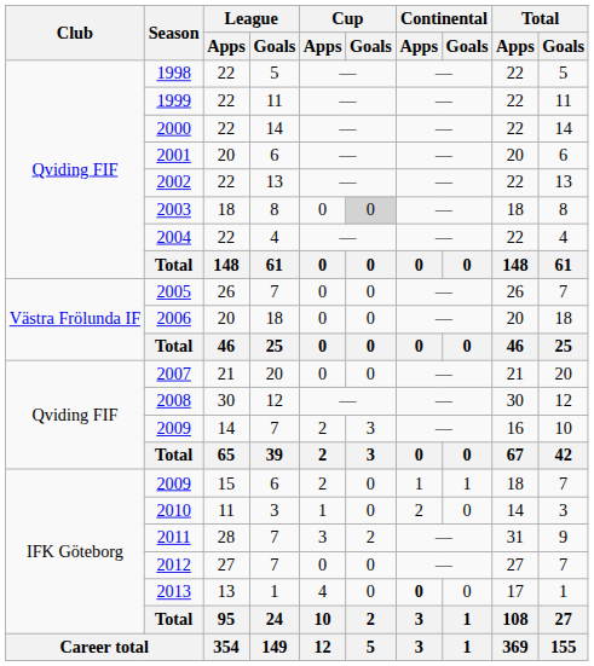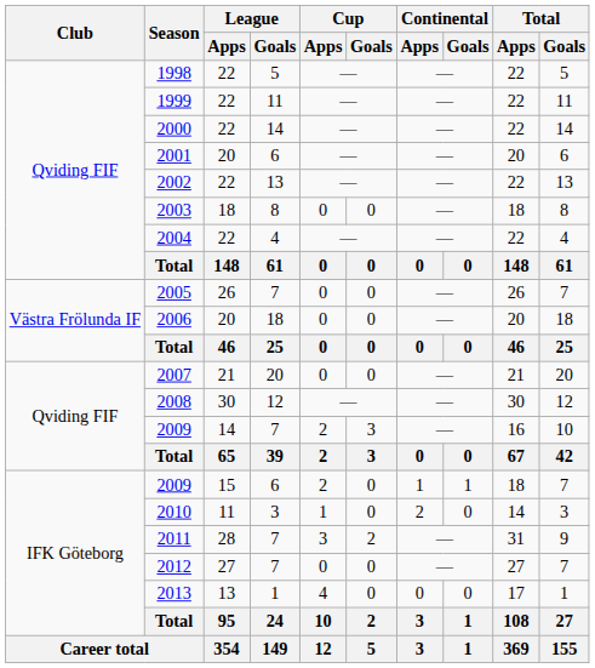2003 | Cup / Goals: lightgrey background -> no background
2013 | Continental / Apps: bold -> normal
